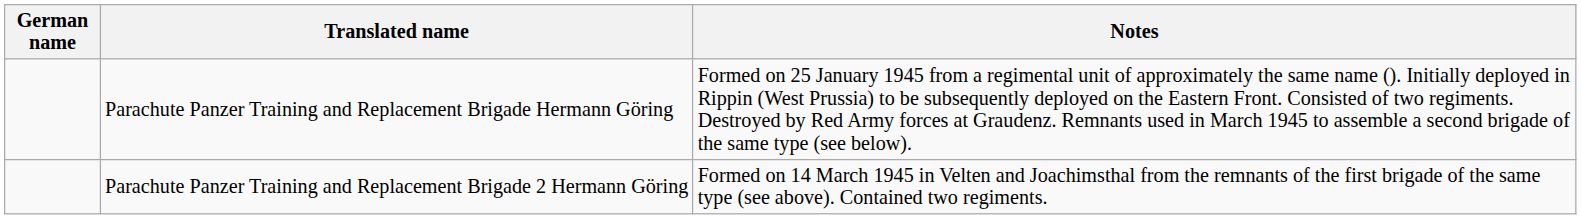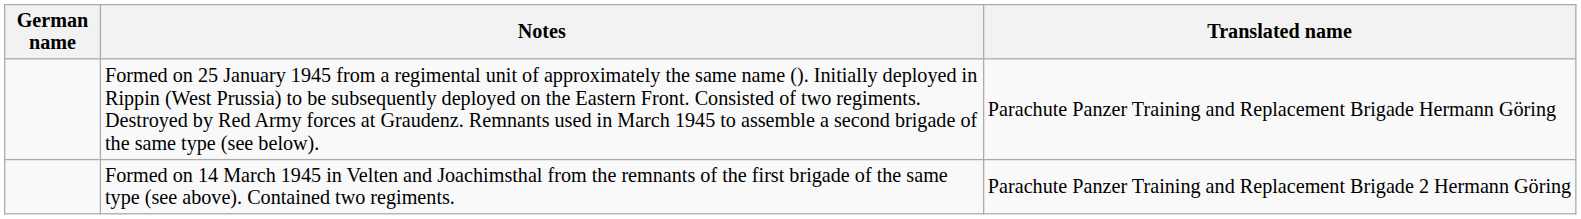columns swapped: Translated name <-> Notes
